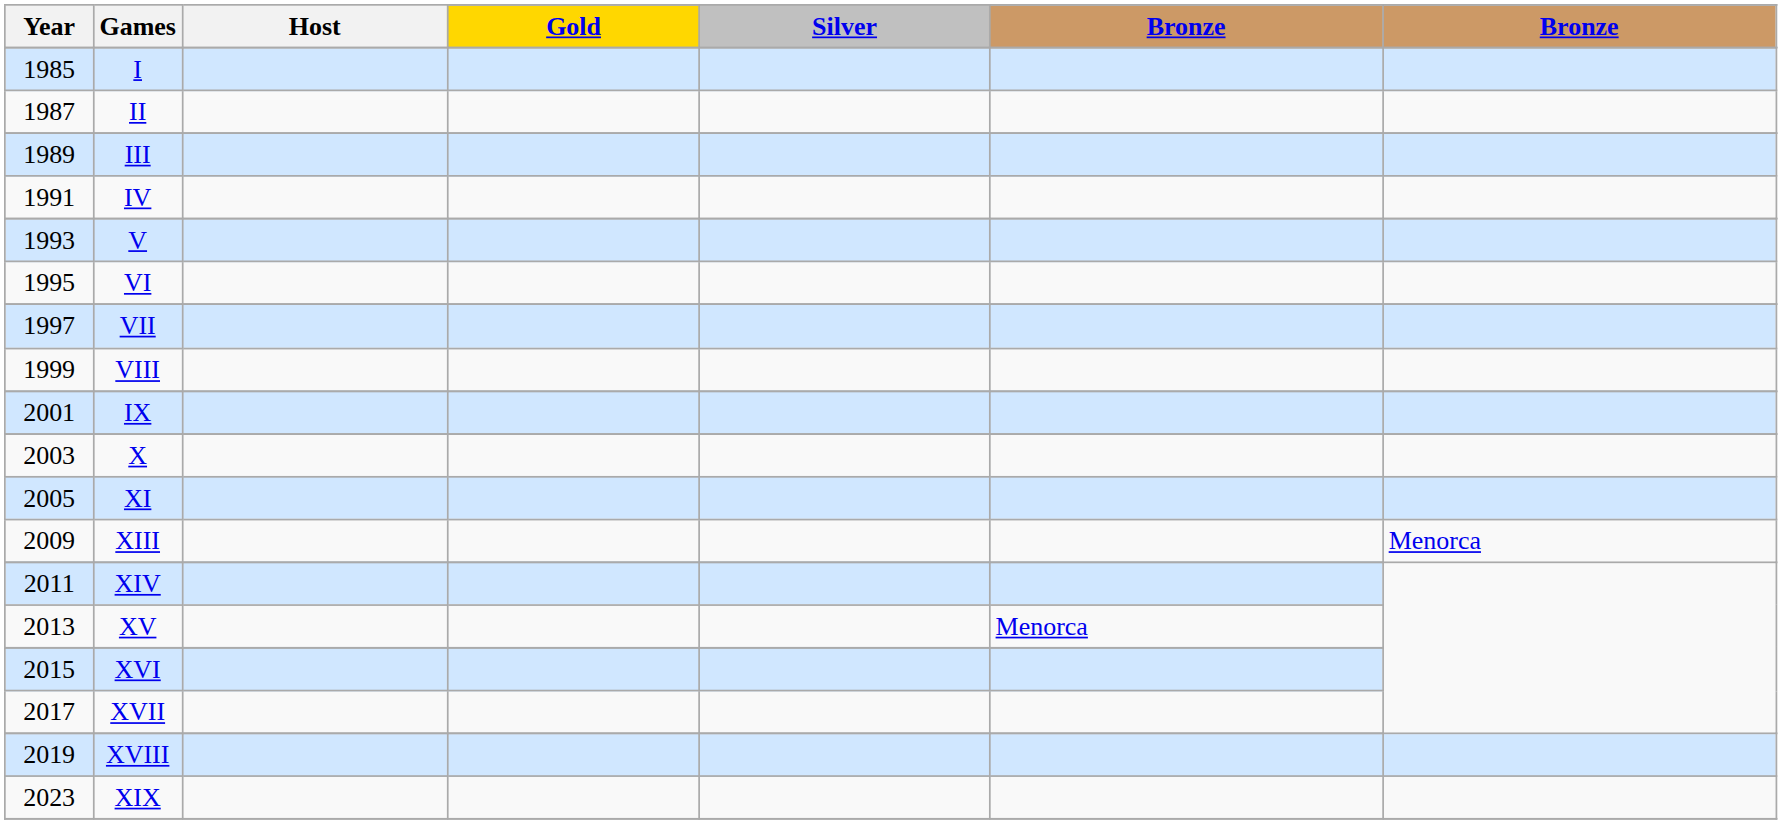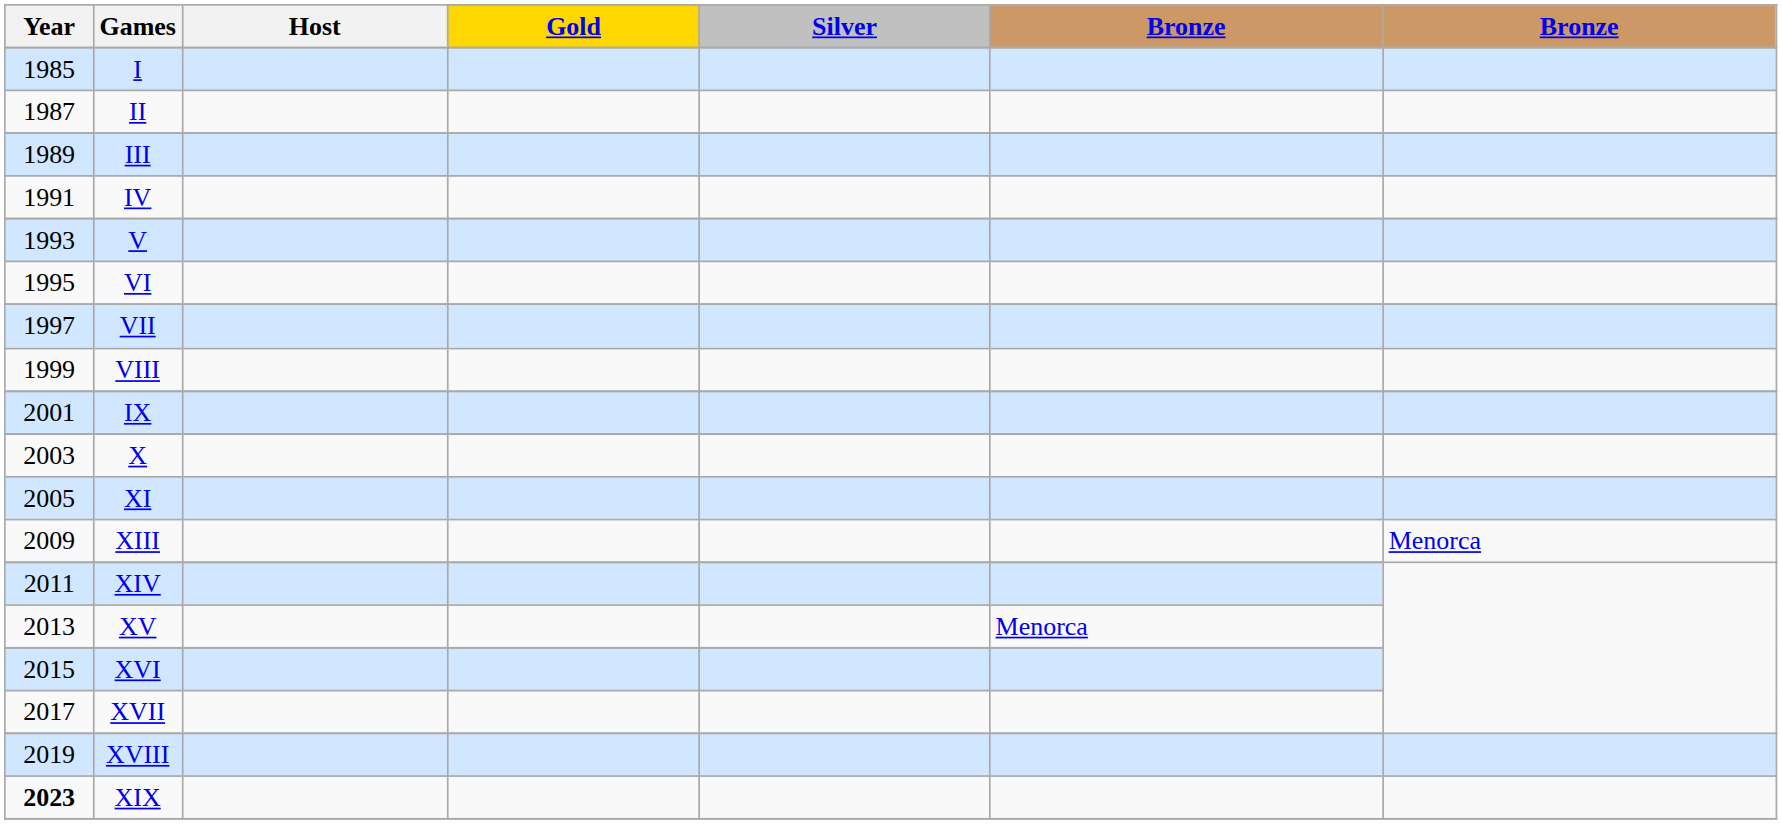XIX | Year: normal -> bold
